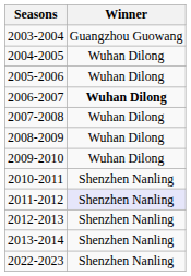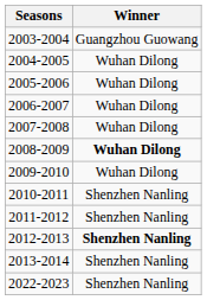2006-2007 | Winner: bold -> normal
2008-2009 | Winner: normal -> bold
2011-2012 | Winner: lavender background -> no background
2012-2013 | Winner: normal -> bold
